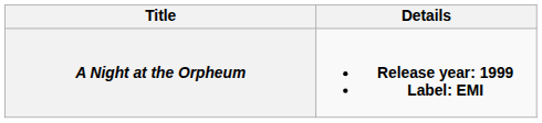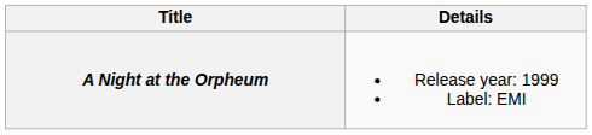A Night at the Orpheum | Details: bold -> normal
